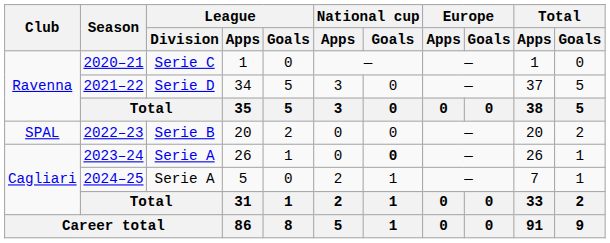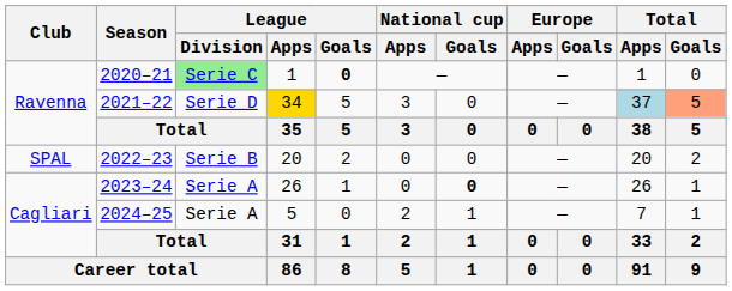2020–21 | League / Division: no background -> lightgreen background
2020–21 | League / Goals: normal -> bold
2021–22 | League / Apps: no background -> gold background
2021–22 | Total / Apps: no background -> lightblue background
2021–22 | Total / Goals: no background -> lightsalmon background
